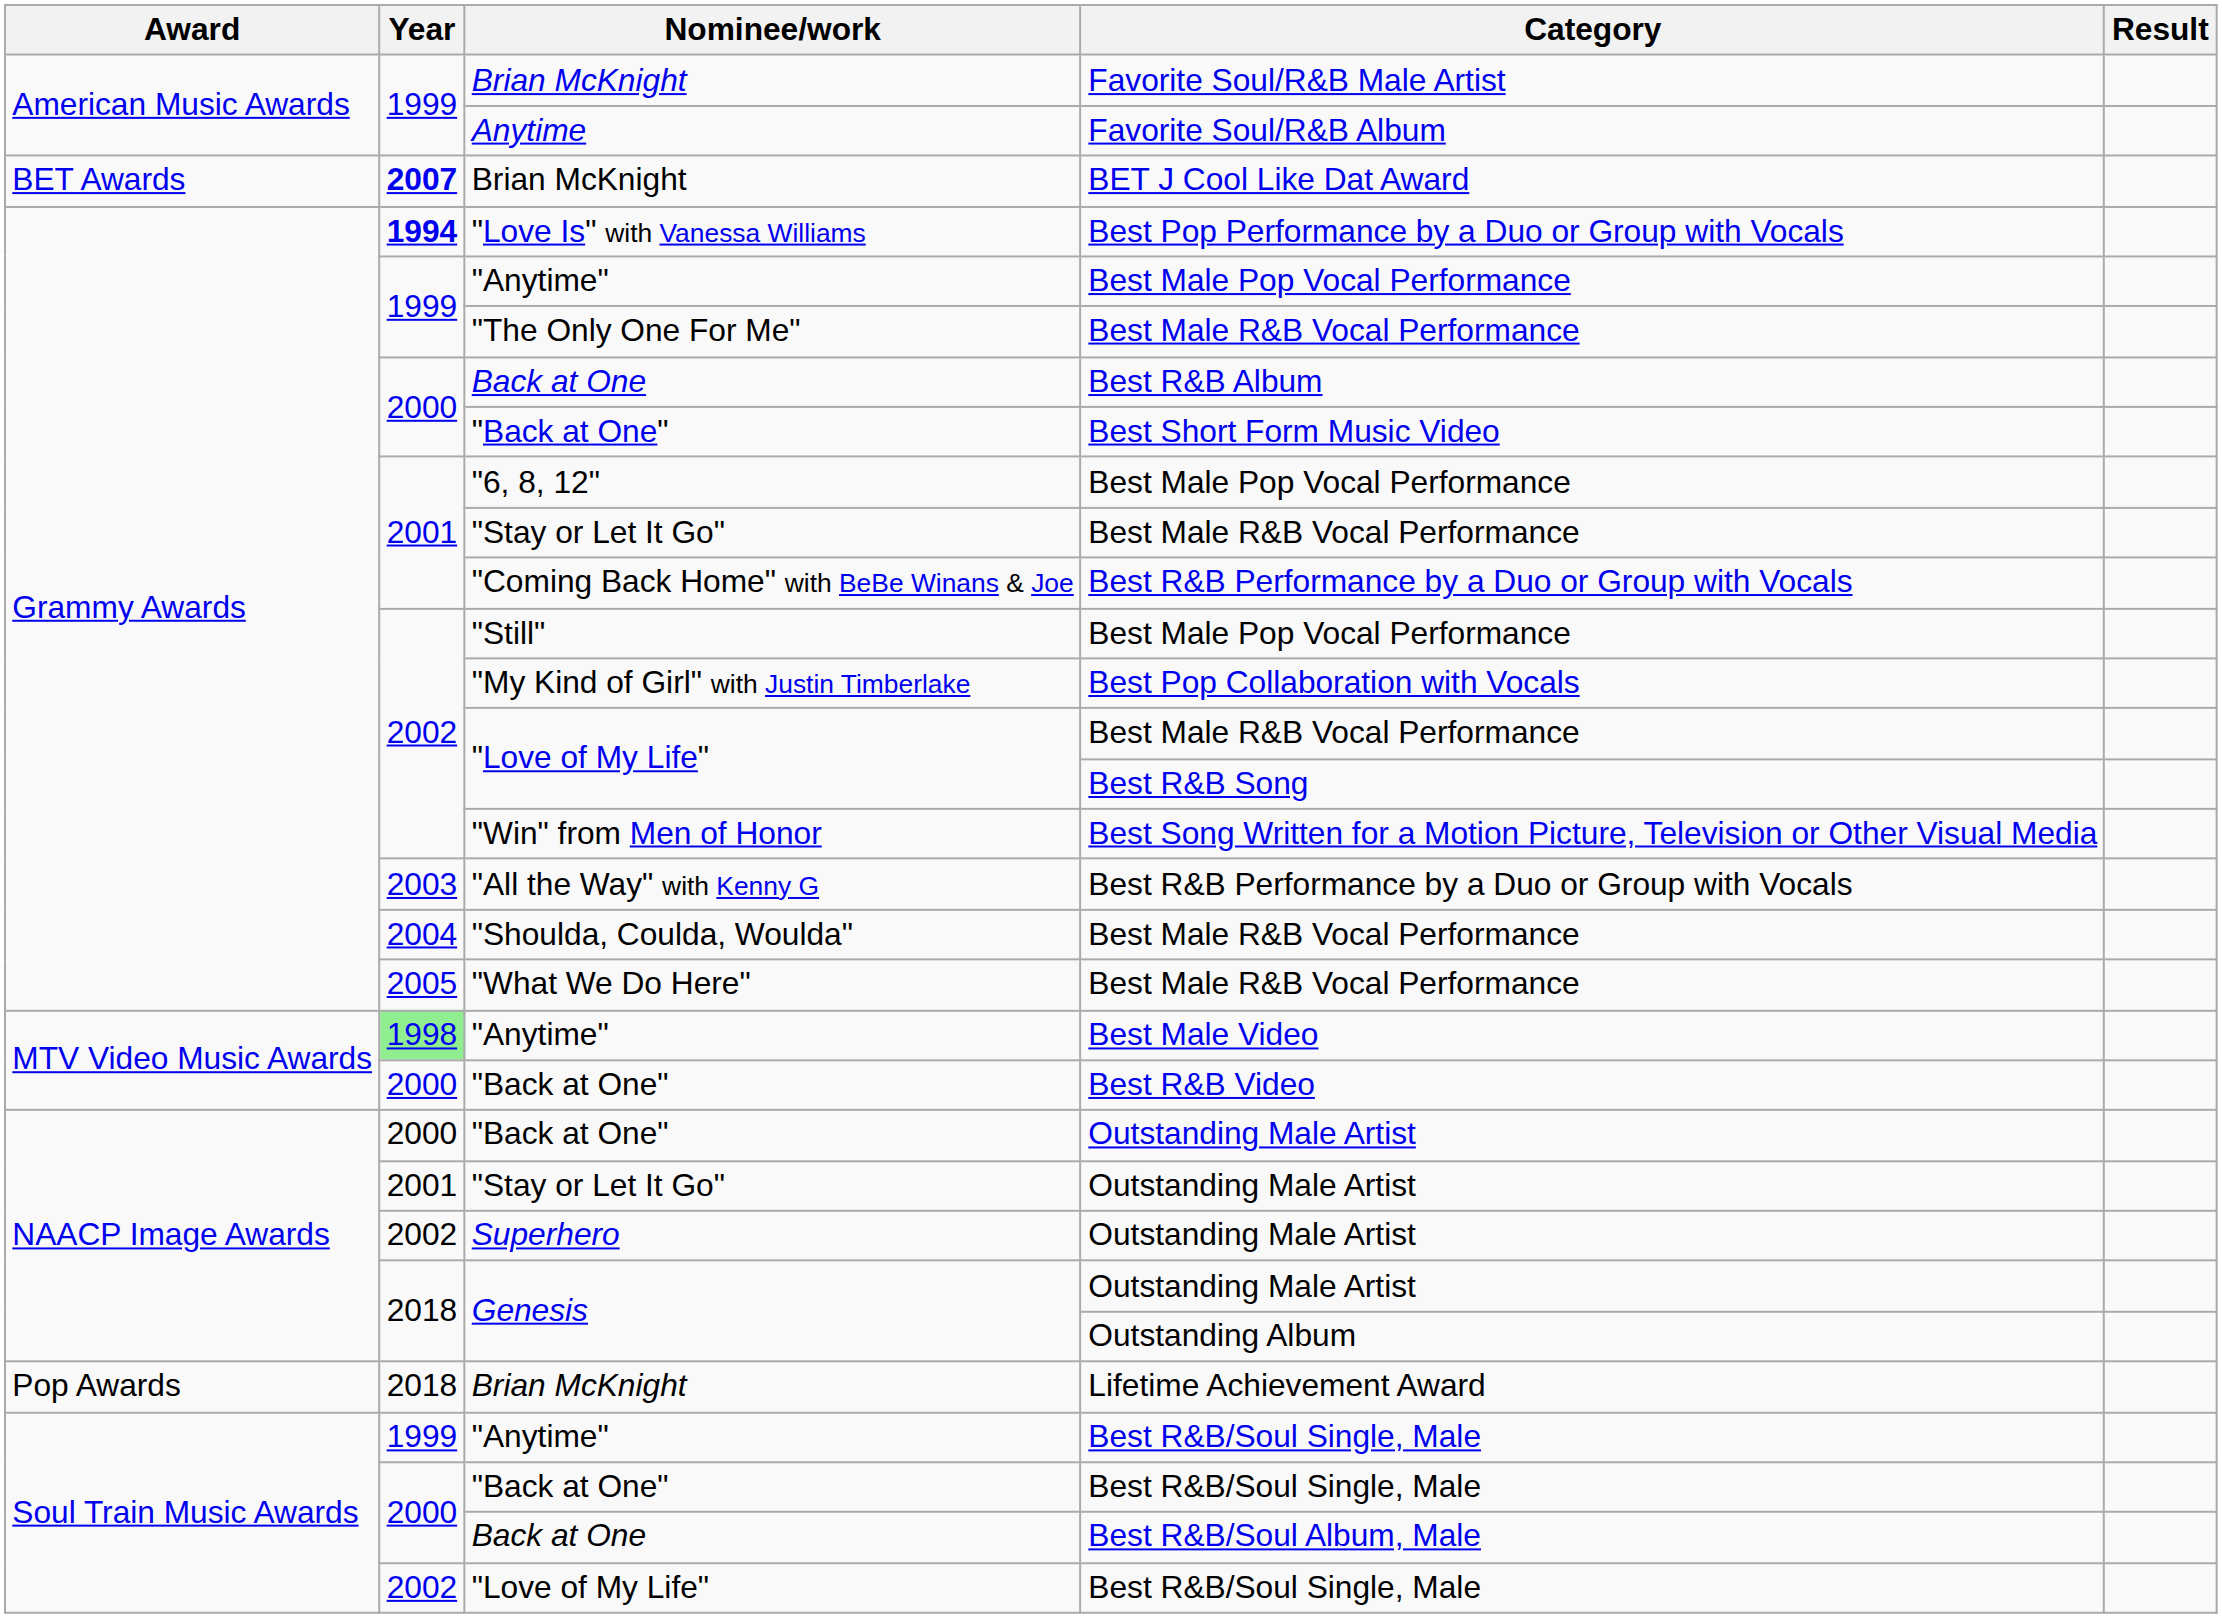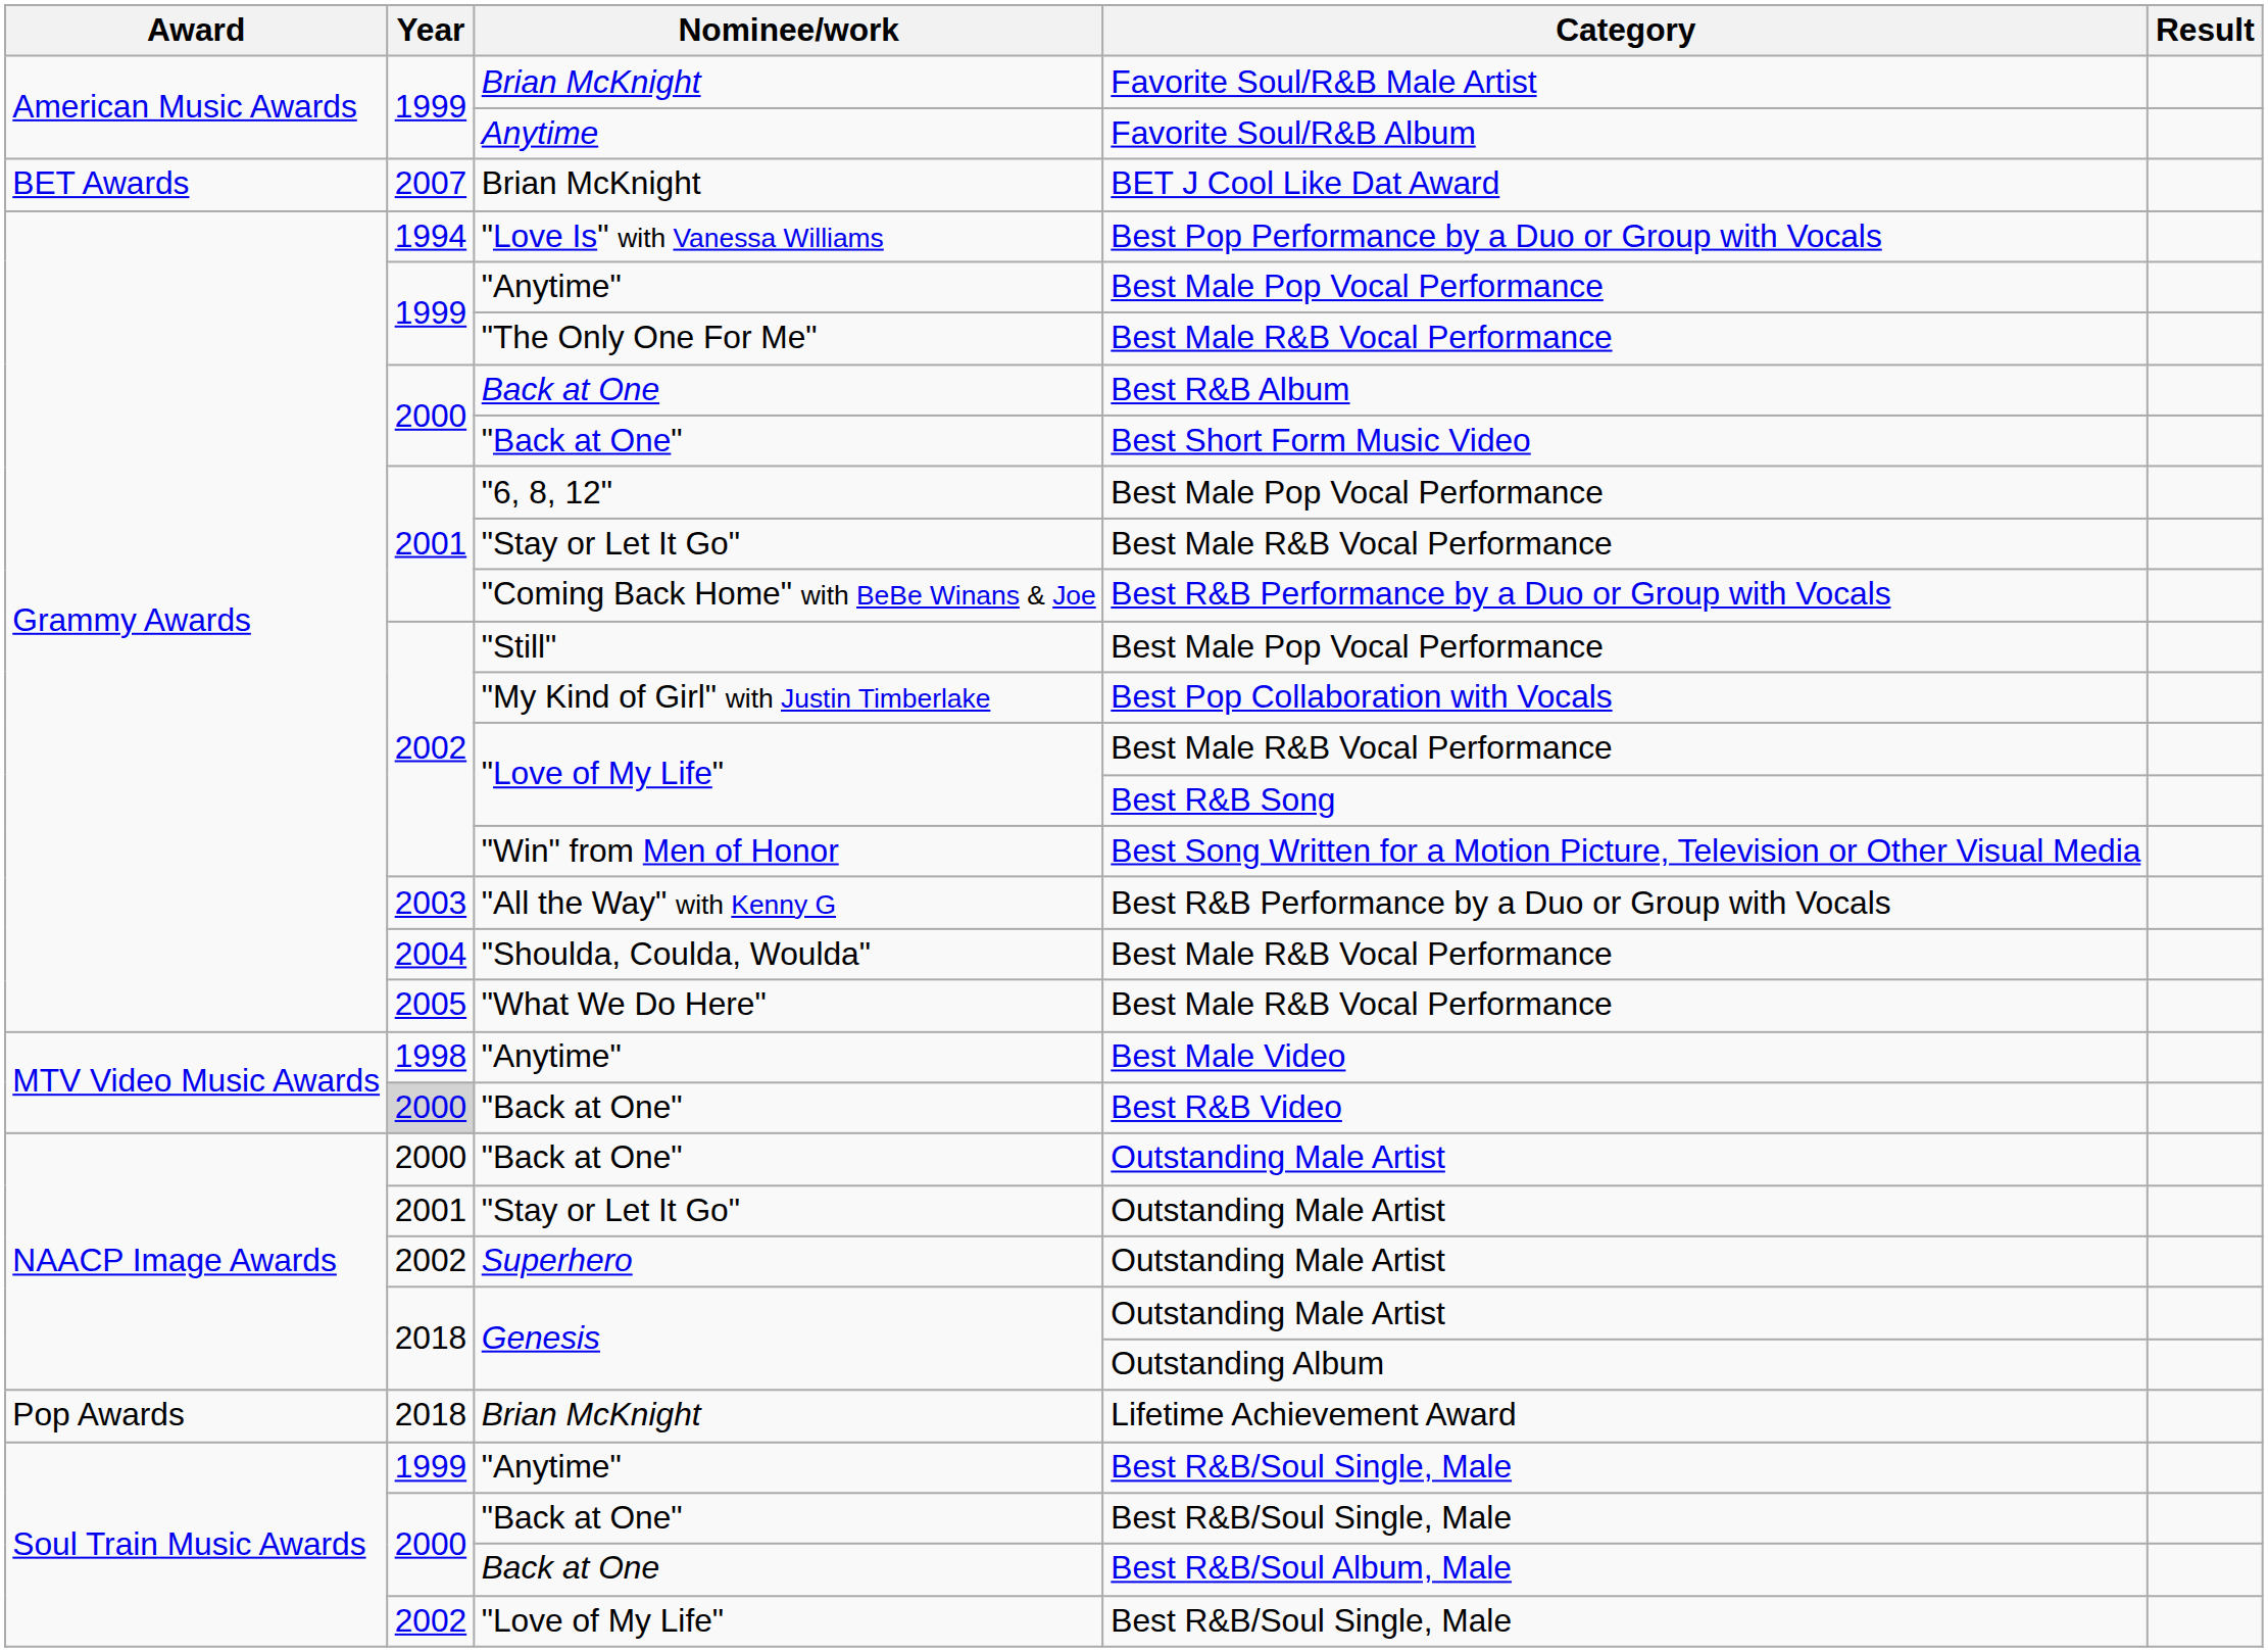Brian McKnight / BET J Cool Like Dat Award | Year: bold -> normal
"Love Is" with Vanessa Williams | Year: bold -> normal
"Anytime" / Best Male Video | Year: lightgreen background -> no background
"Back at One" / Best R&B Video | Year: no background -> lightgrey background
